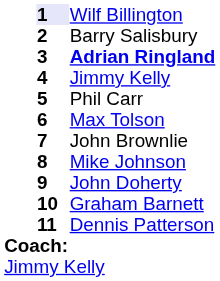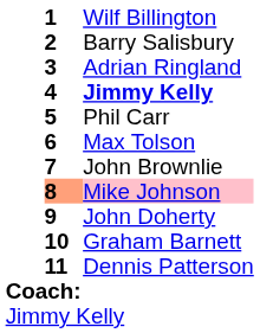Wilf Billington | column 1: lavender background -> no background
Adrian Ringland | column 2: bold -> normal
4 / Jimmy Kelly | column 2: normal -> bold
Mike Johnson | column 1: no background -> lightsalmon background
Mike Johnson | column 2: no background -> pink background
